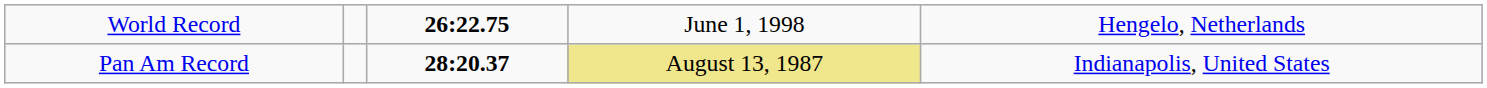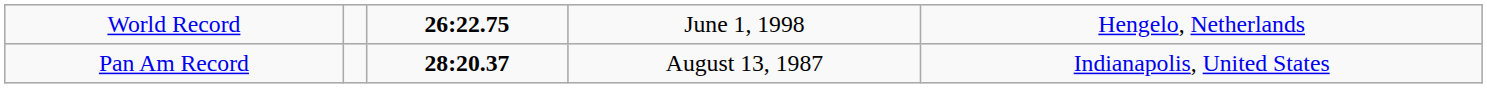Pan Am Record | column 4: khaki background -> no background
